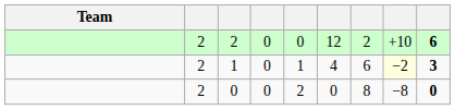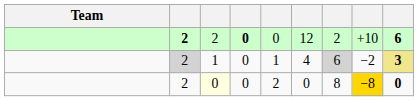row 2 | column 2: normal -> bold
row 2 | column 4: normal -> bold
row 3 | column 2: no background -> lightgrey background
row 3 | column 7: no background -> lightgrey background
row 3 | column 8: lightyellow background -> no background
row 3 | column 9: no background -> khaki background
row 4 | column 3: no background -> lightyellow background
row 4 | column 8: no background -> gold background
